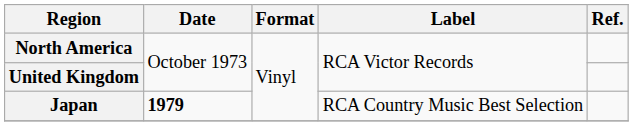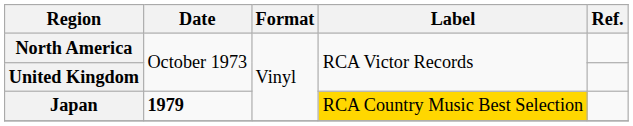Japan | Label: no background -> gold background
